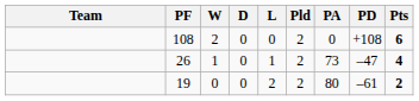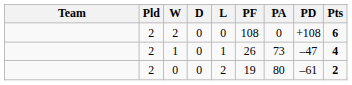columns swapped: Pld <-> PF
